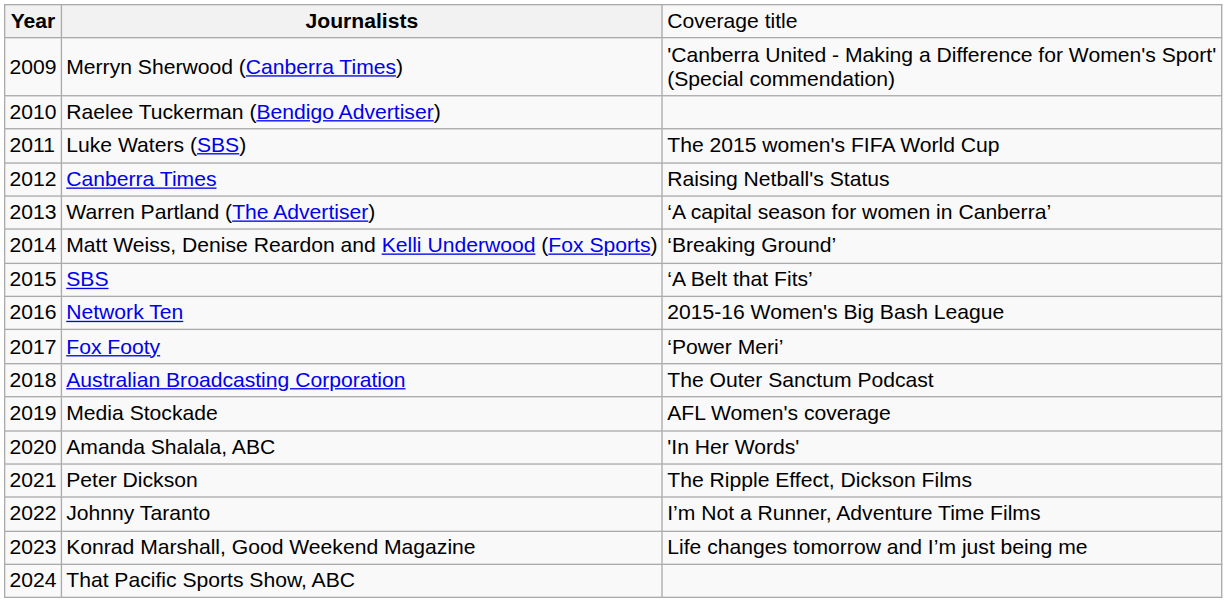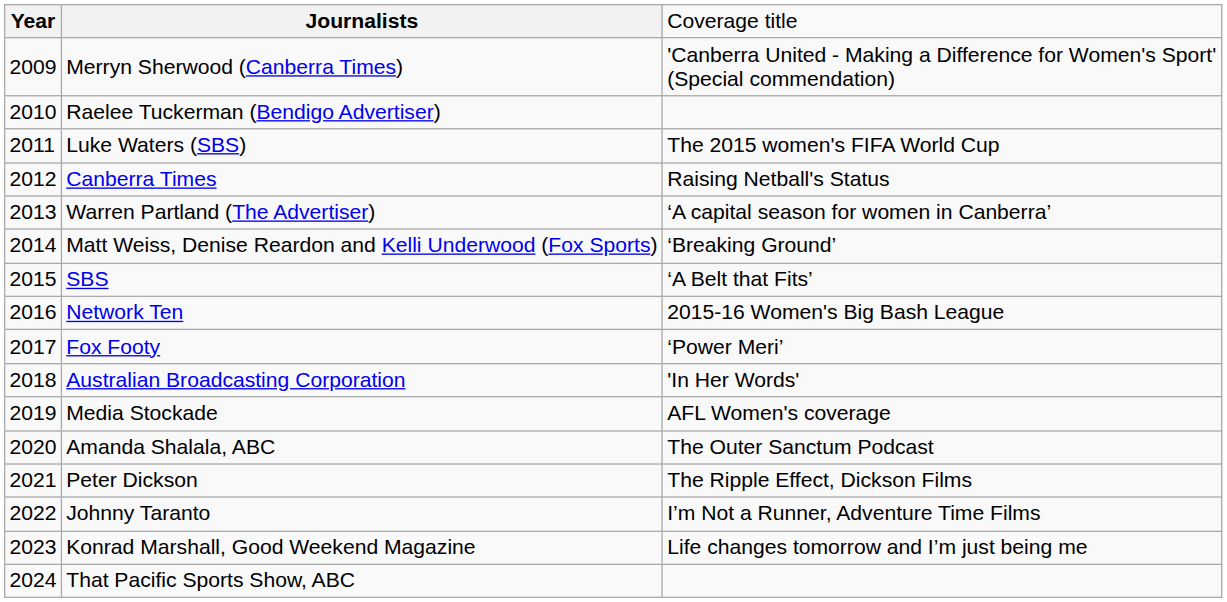Australian Broadcasting Corporation | column 3: The Outer Sanctum Podcast -> 'In Her Words'
Amanda Shalala, ABC | column 3: 'In Her Words' -> The Outer Sanctum Podcast
